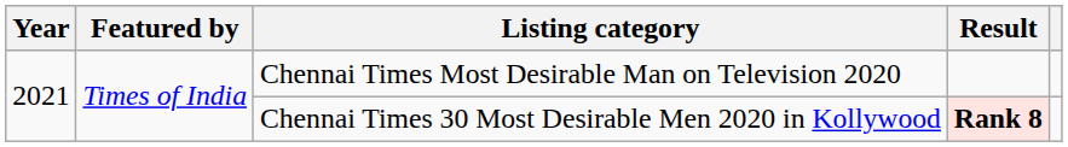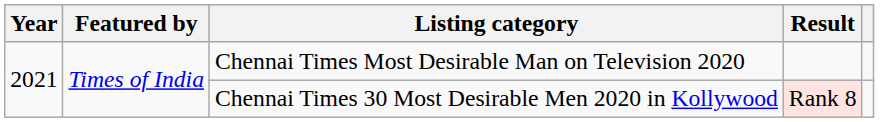Chennai Times 30 Most Desirable Men 2020 in Kollywood | Result: bold -> normal
